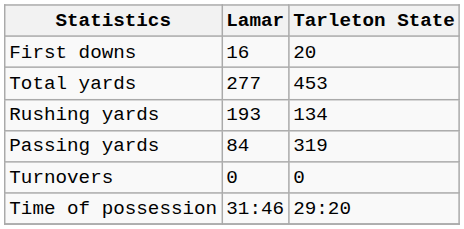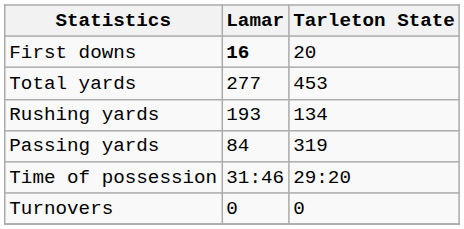First downs | Lamar: normal -> bold
rows swapped: Turnovers <-> Time of possession
